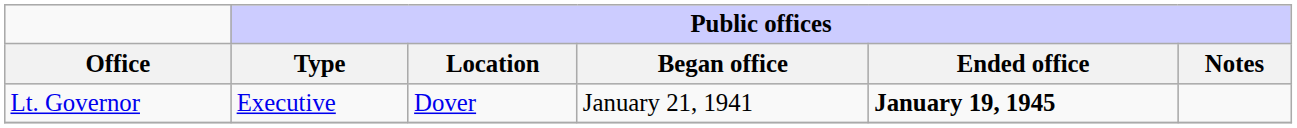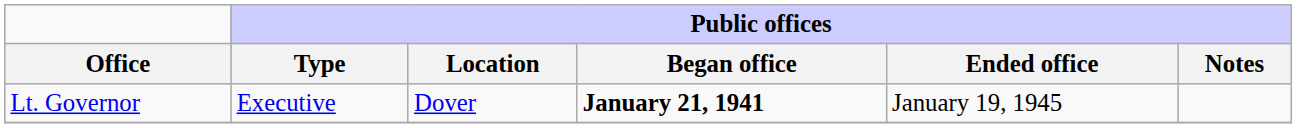Lt. Governor | Public offices / Began office: normal -> bold
Lt. Governor | Public offices / Ended office: bold -> normal
